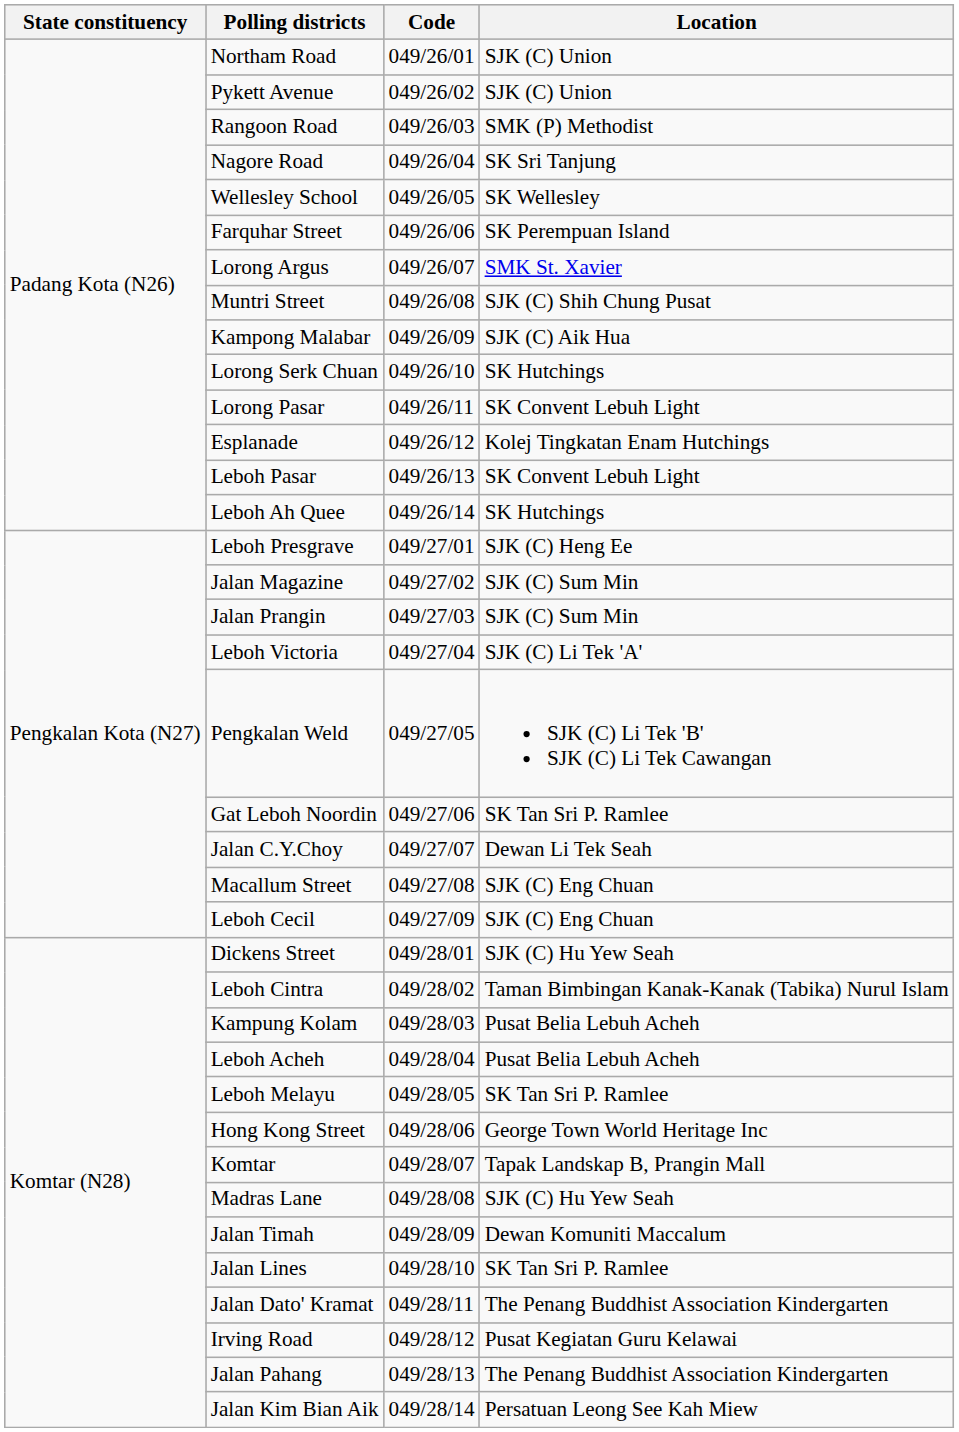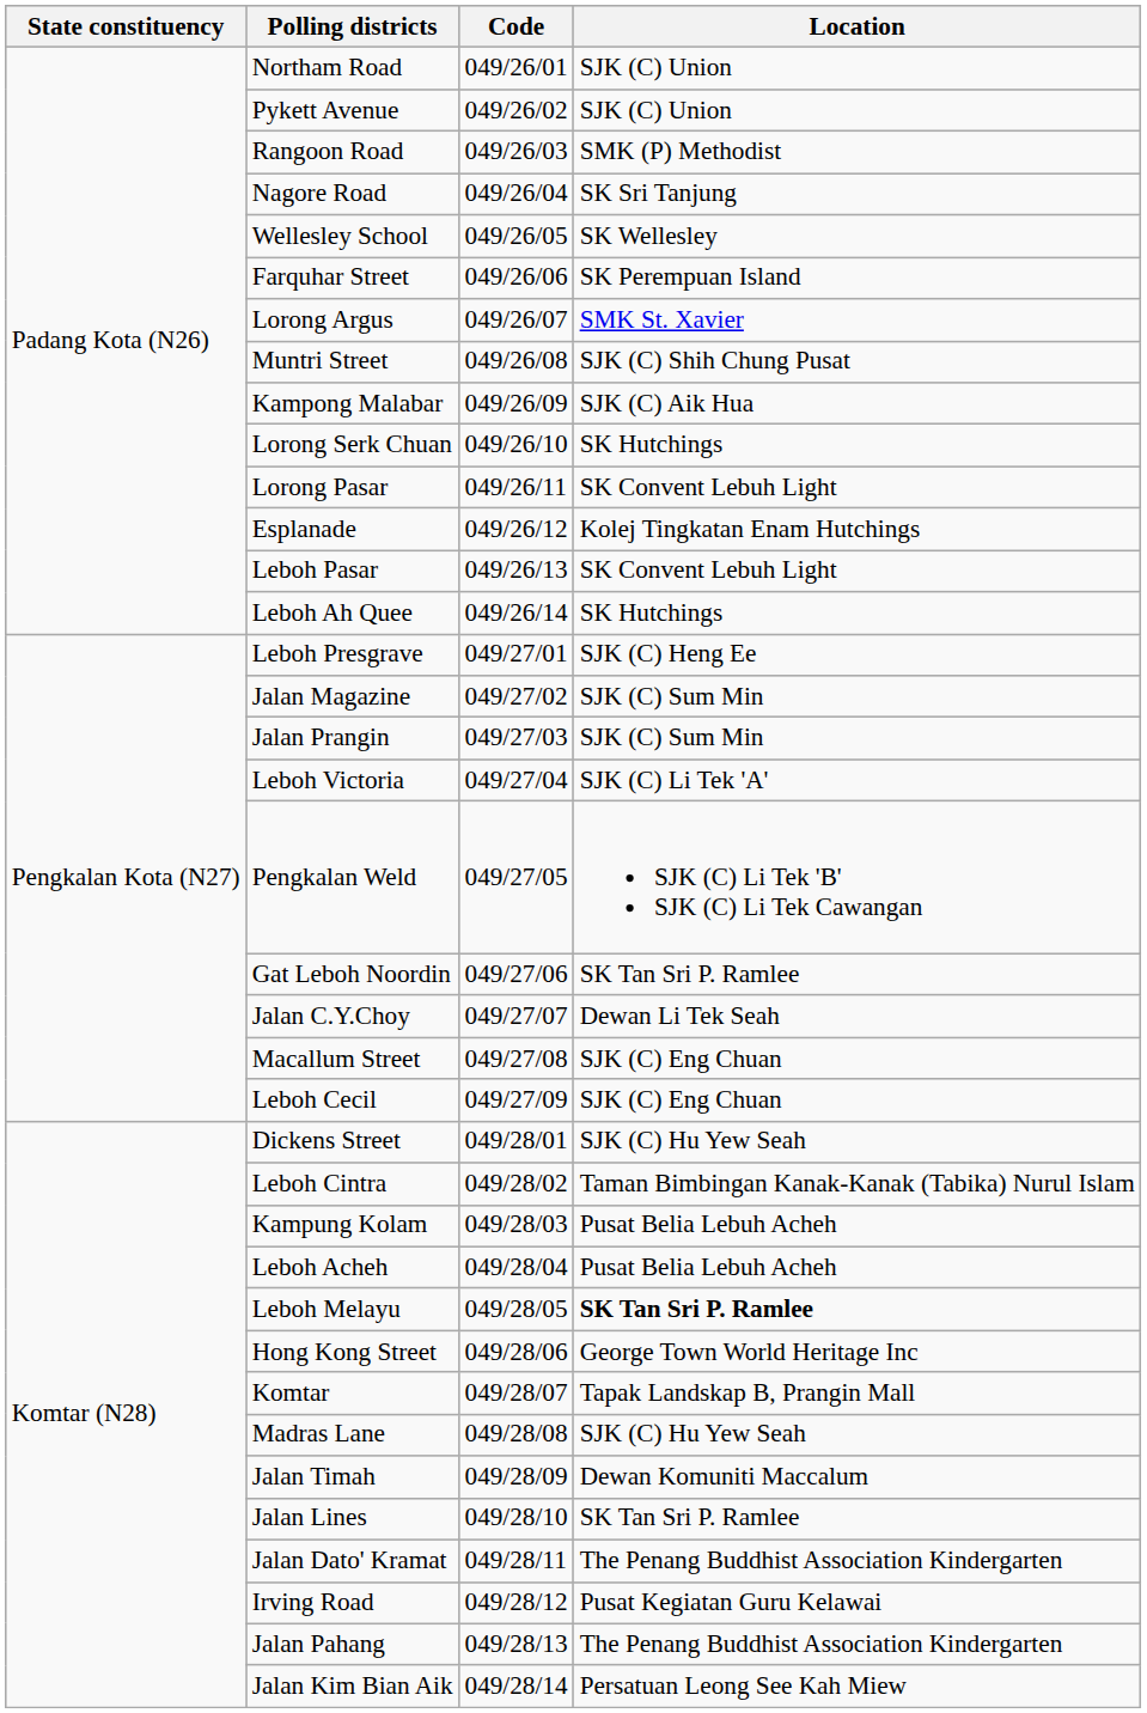Leboh Melayu | Location: normal -> bold
